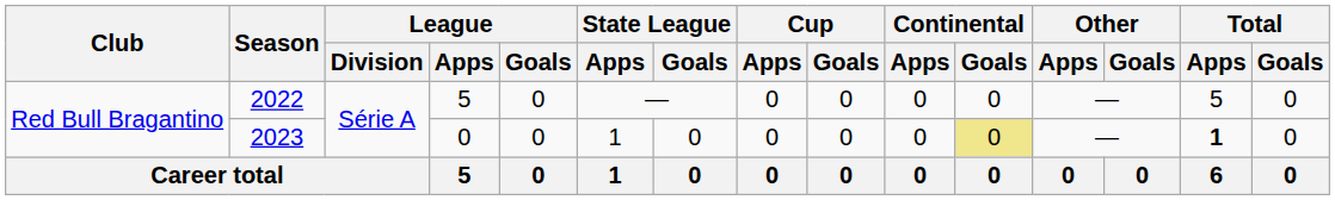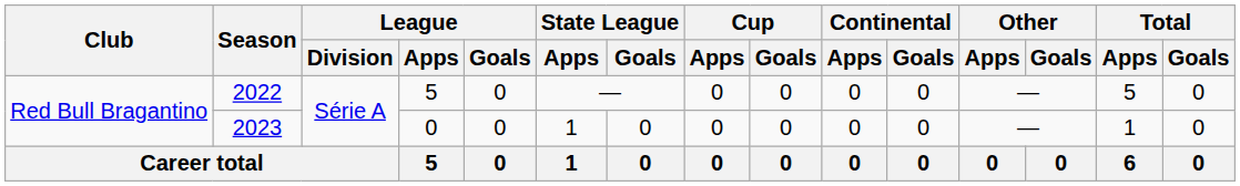2023 | Continental / Goals: khaki background -> no background
2023 | Total / Apps: bold -> normal
